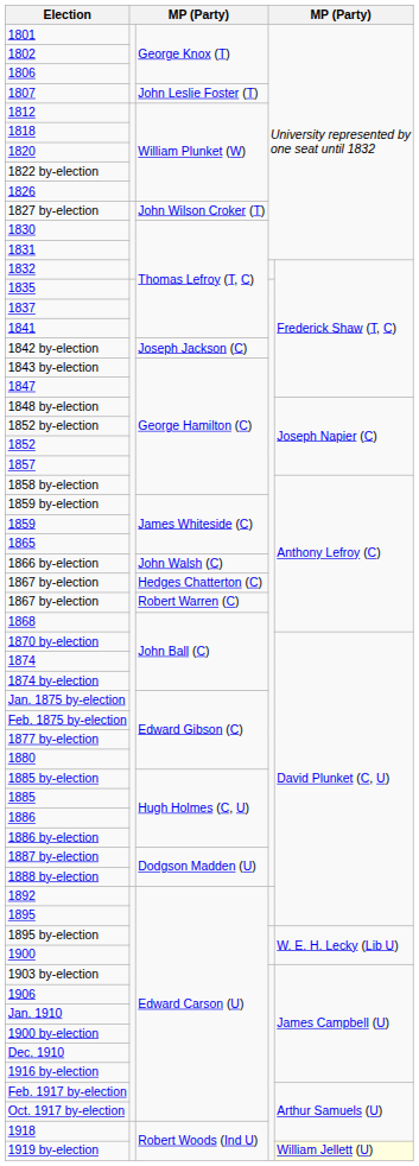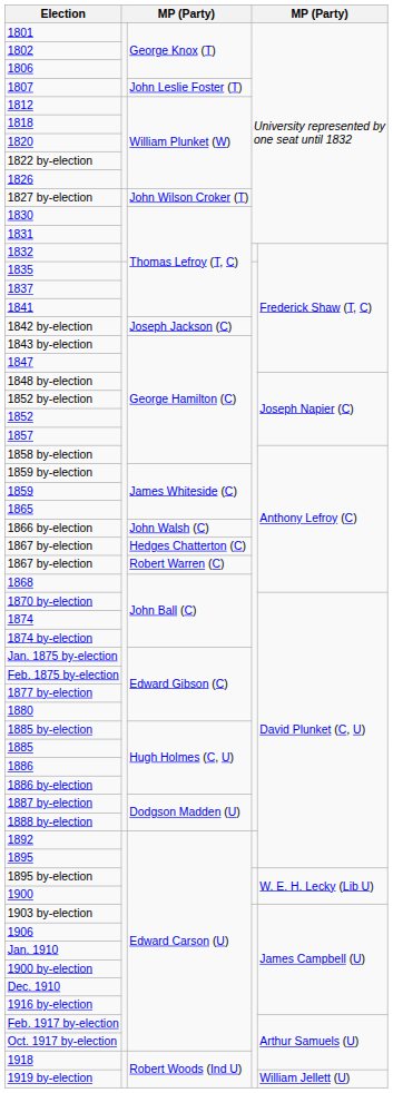1919 by-election | column 5: lightyellow background -> no background
